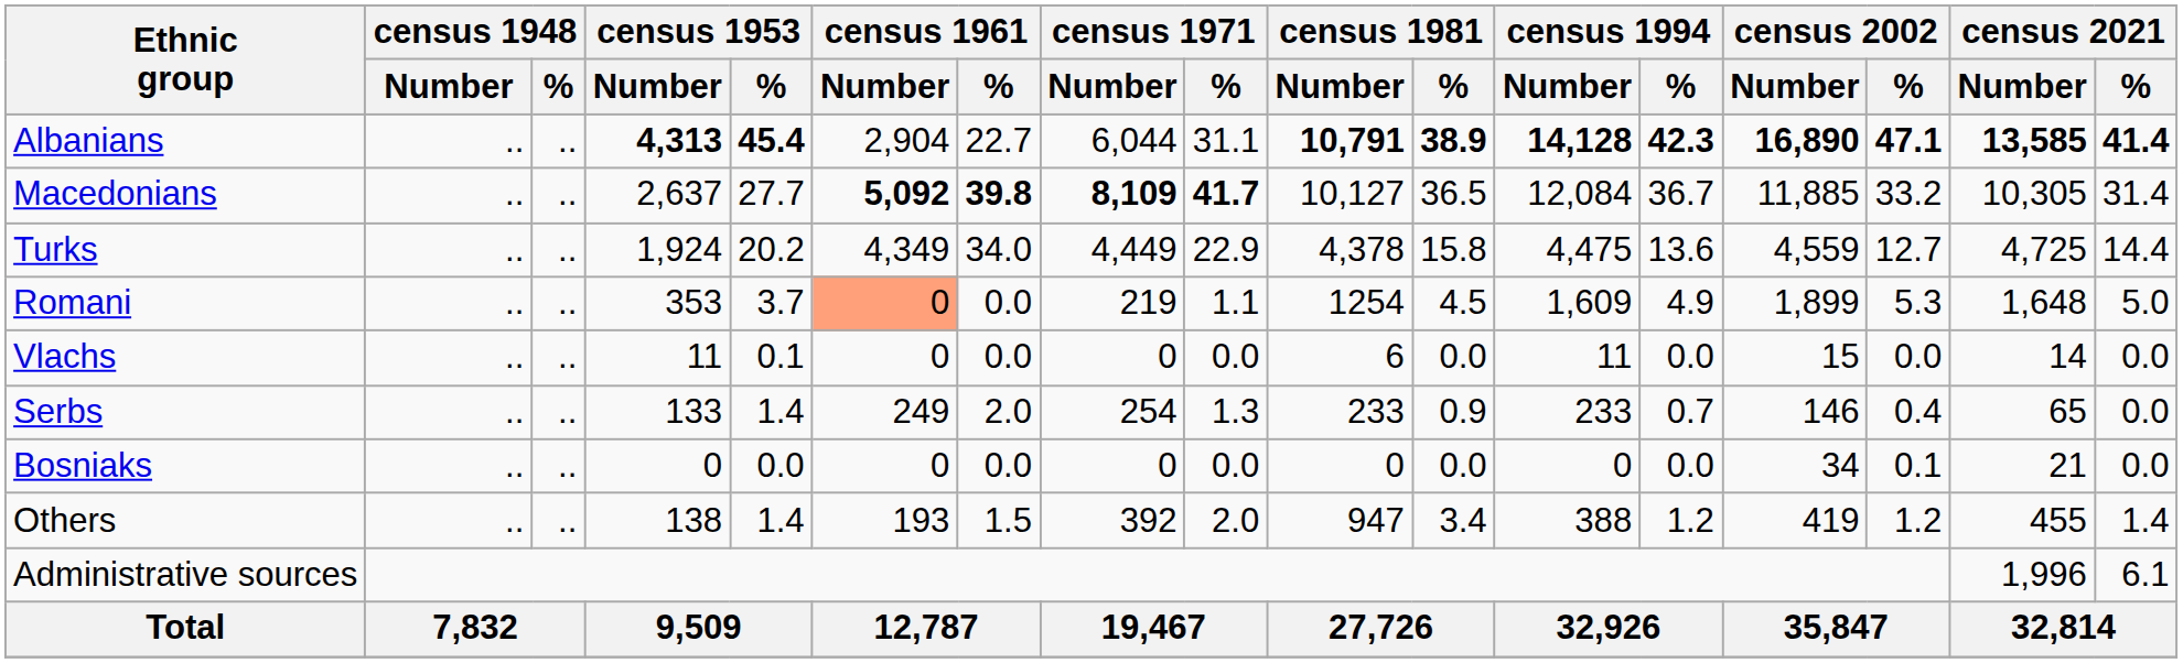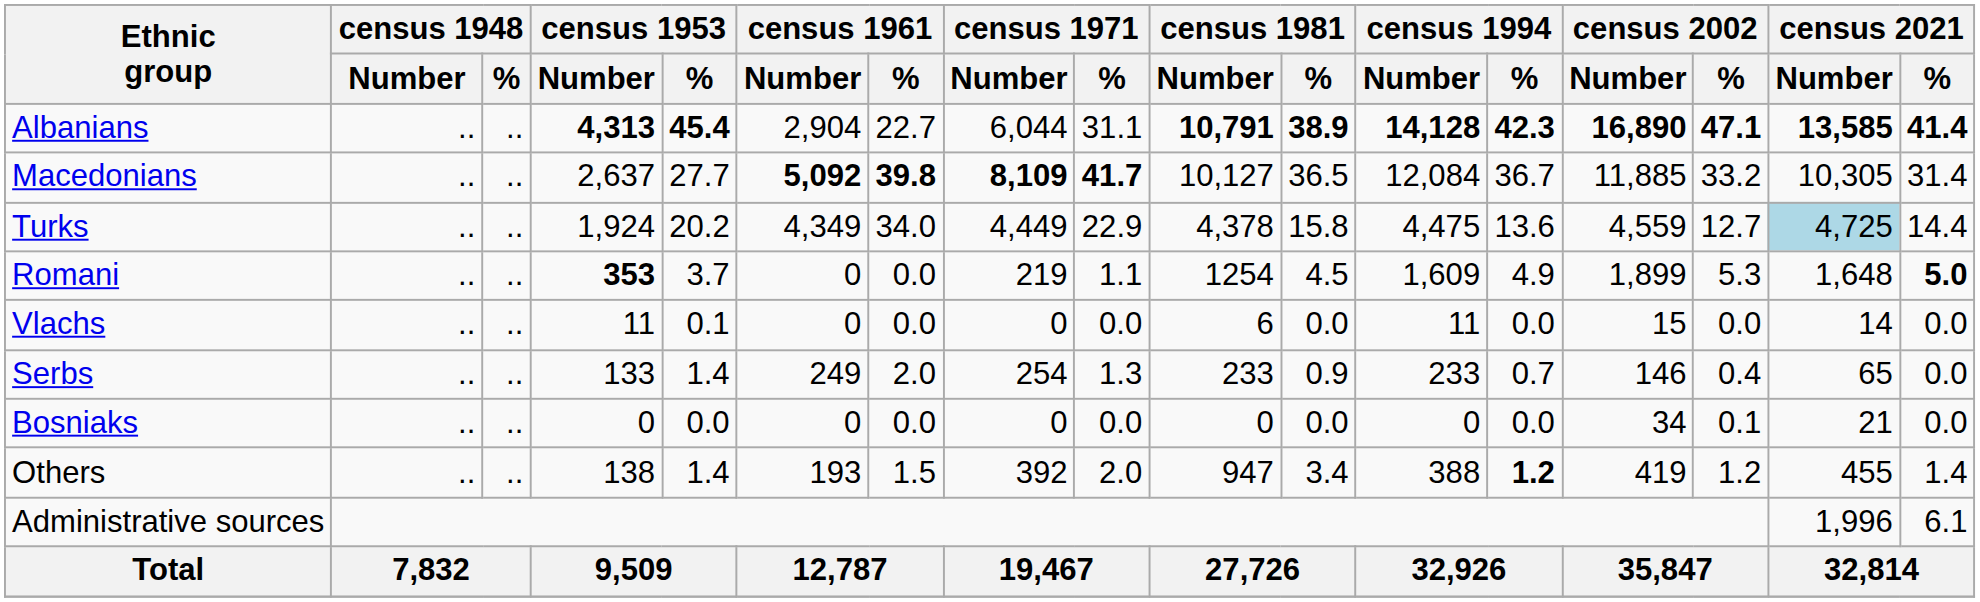Turks | census 2021 / Number: no background -> lightblue background
Romani | census 1953 / Number: normal -> bold
Romani | census 1961 / Number: lightsalmon background -> no background
Romani | census 2021 / %: normal -> bold
Others | census 1994 / %: normal -> bold
